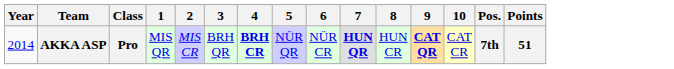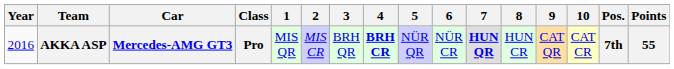+ column: Car | Mercedes-AMG GT3
AKKA ASP | Year: 2014 -> 2016
AKKA ASP | 9: bold -> normal
AKKA ASP | Points: 51 -> 55
